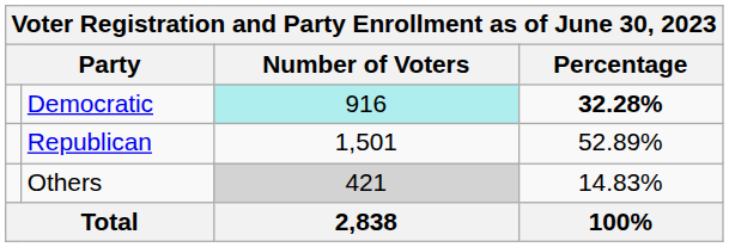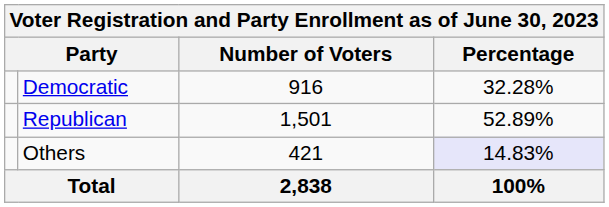Democratic | Number of Voters: paleturquoise background -> no background
Democratic | Percentage: bold -> normal
Others | Number of Voters: lightgrey background -> no background
Others | Percentage: no background -> lavender background
